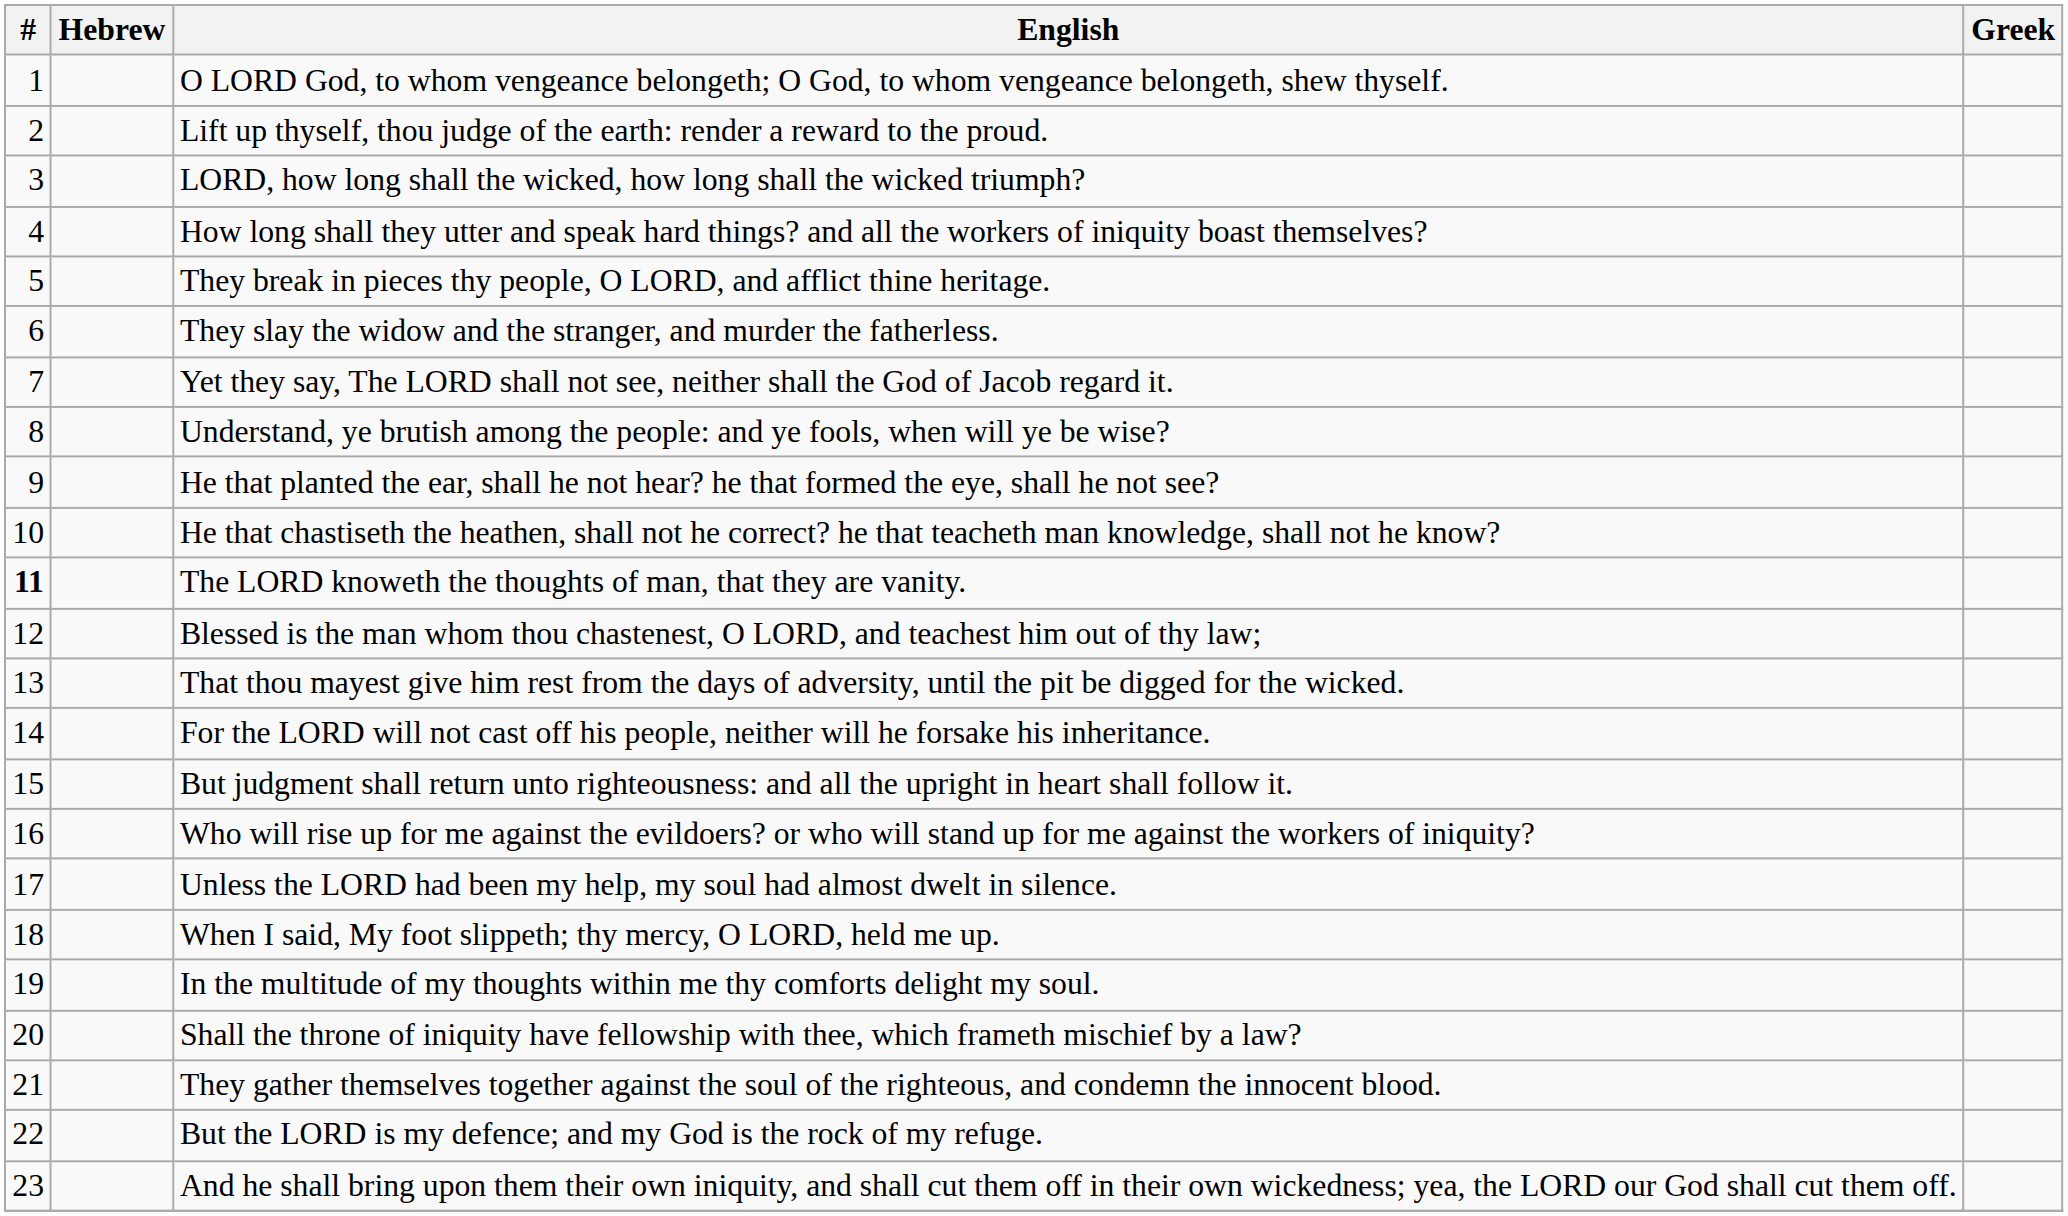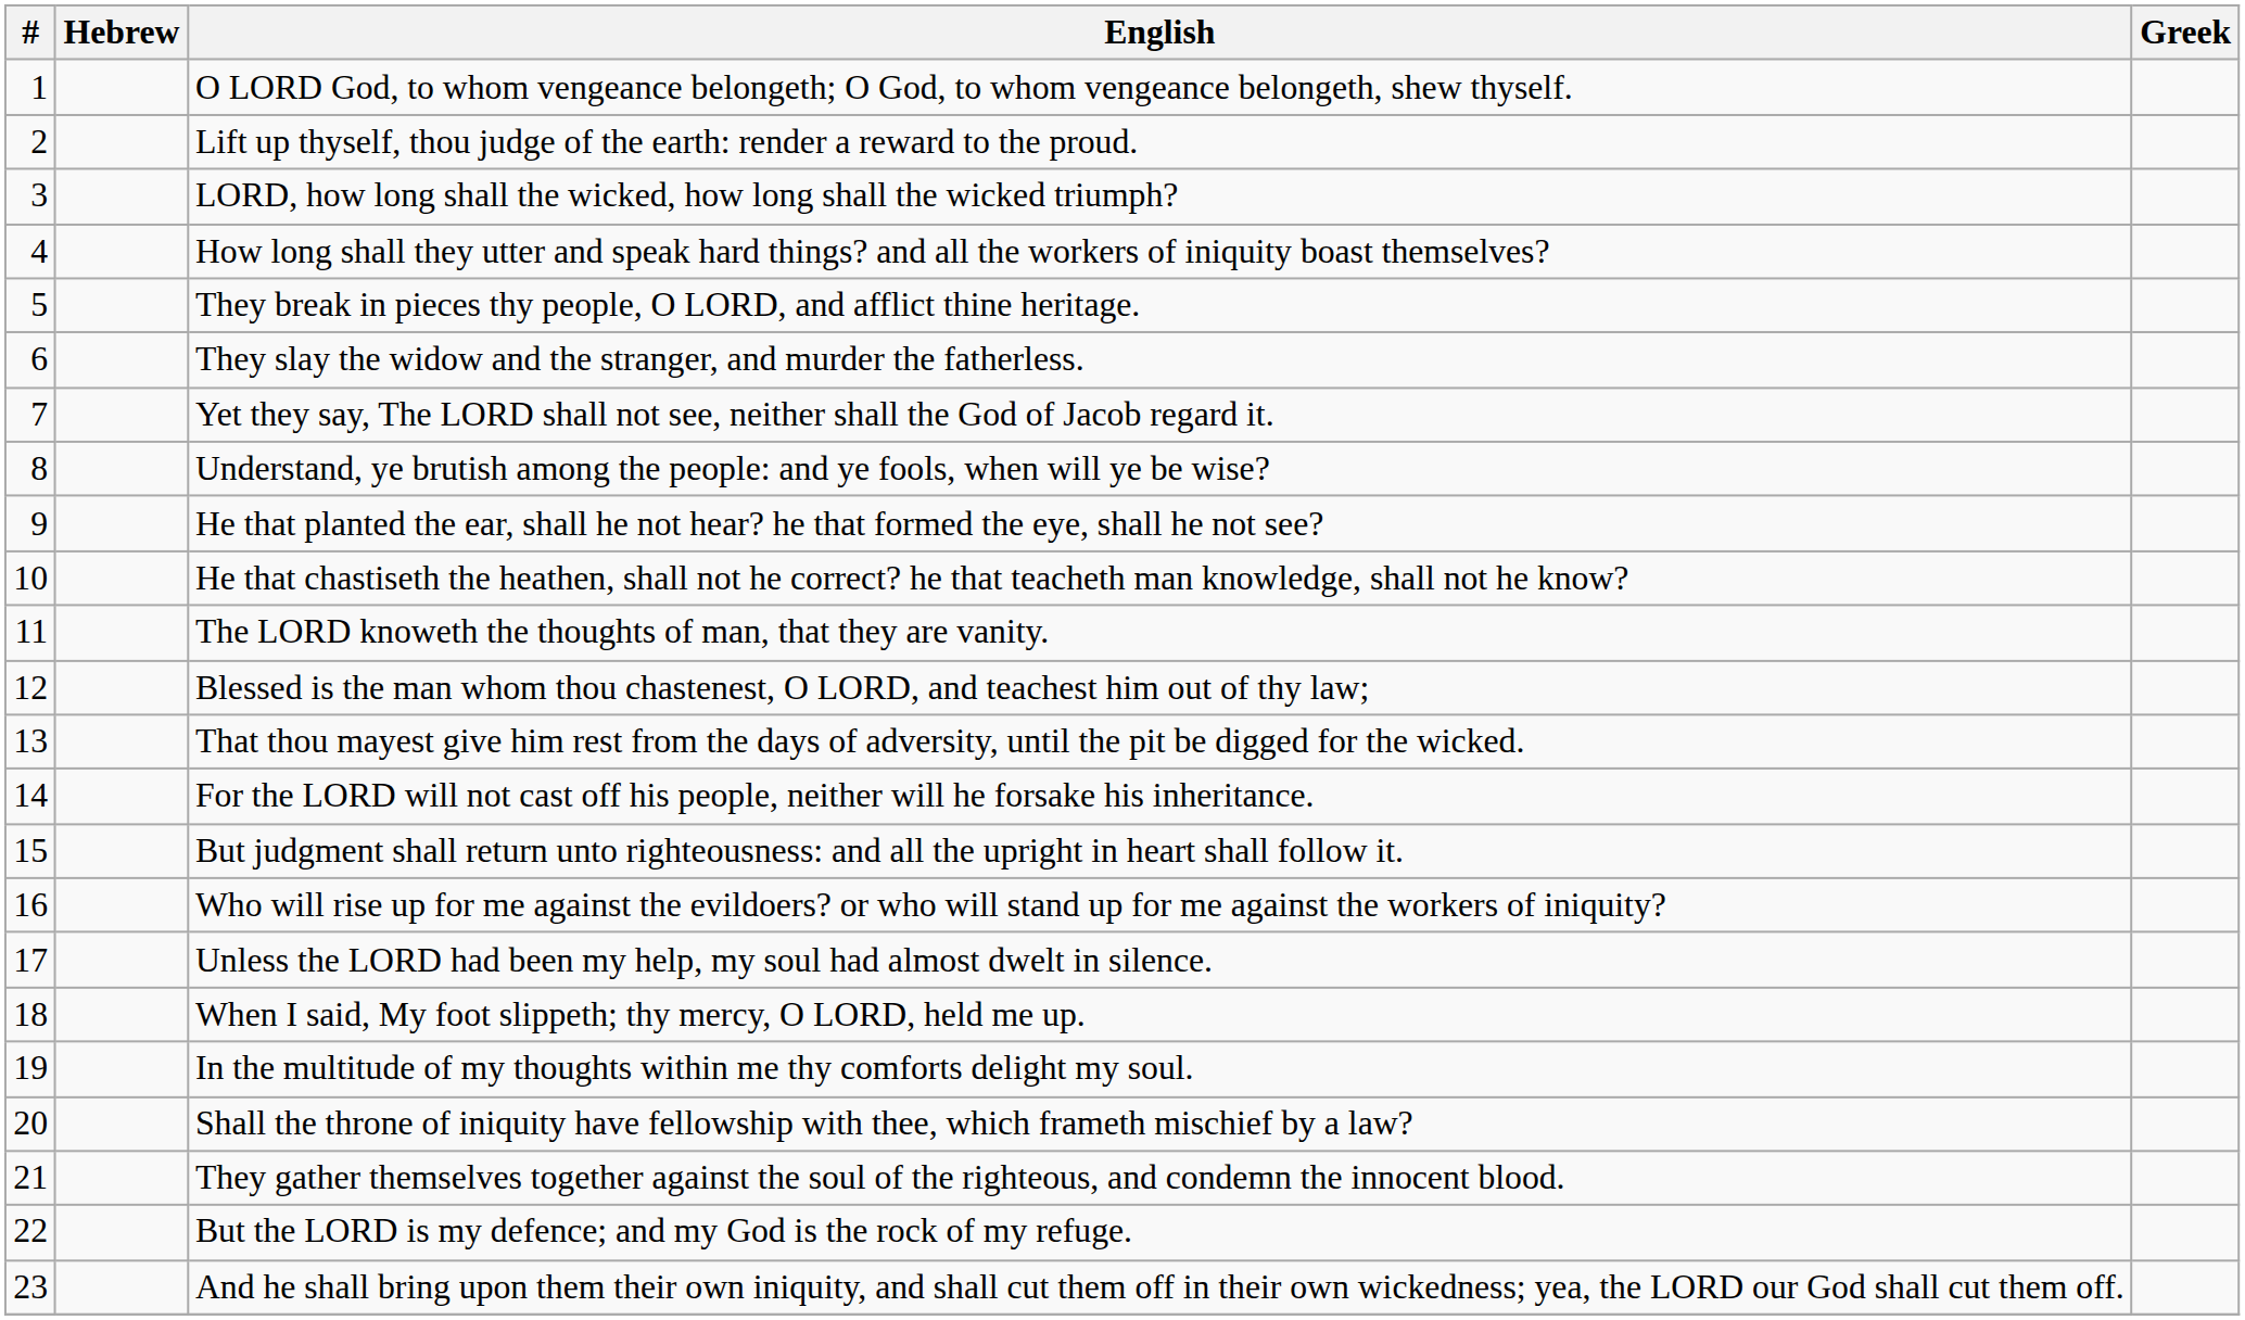The LORD knoweth the thoughts of man, that they are vanity. | #: bold -> normal
